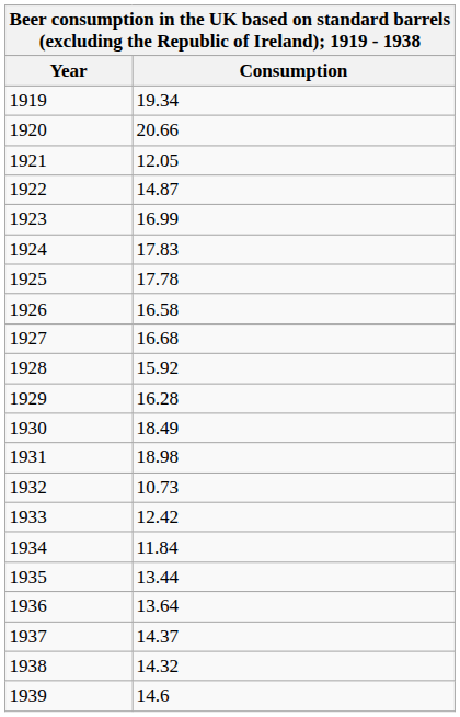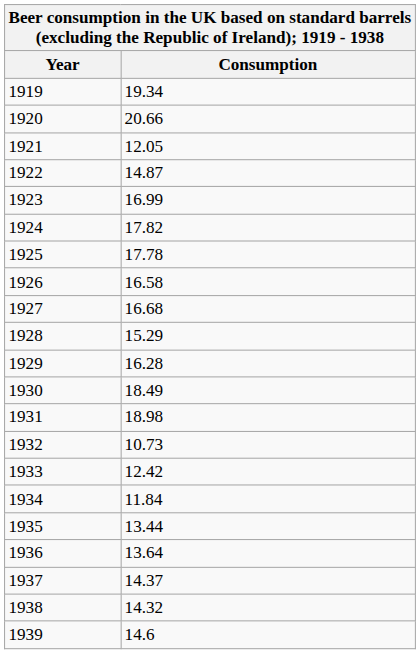1924 | Consumption: 17.83 -> 17.82
1928 | Consumption: 15.92 -> 15.29
